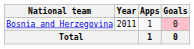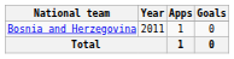2011 | Goals: pink background -> no background
